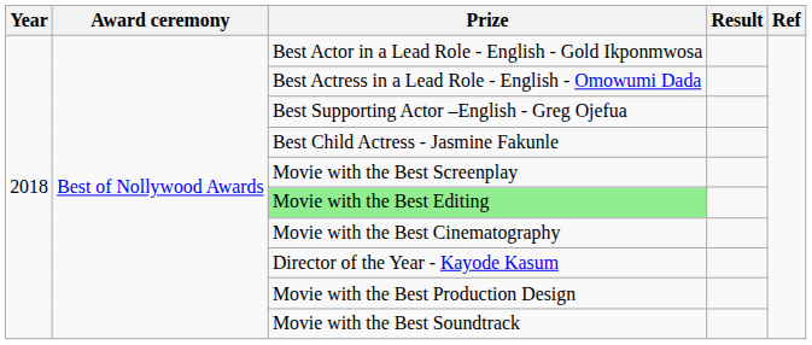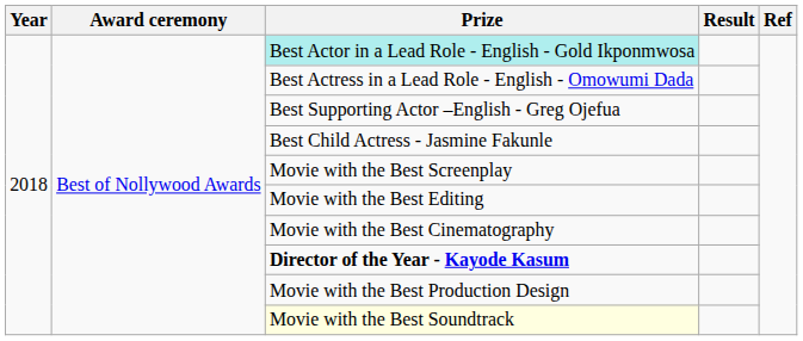Best Actor in a Lead Role - English - Gold Ikponmwosa | Prize: no background -> paleturquoise background
Movie with the Best Editing | Prize: lightgreen background -> no background
Director of the Year - Kayode Kasum | Prize: normal -> bold
Movie with the Best Soundtrack | Prize: no background -> lightyellow background
